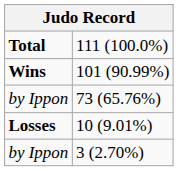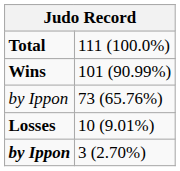3 (2.70%) | column 1: normal -> bold
